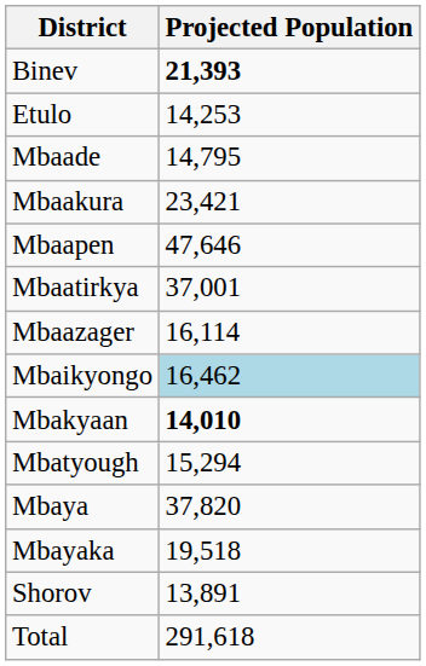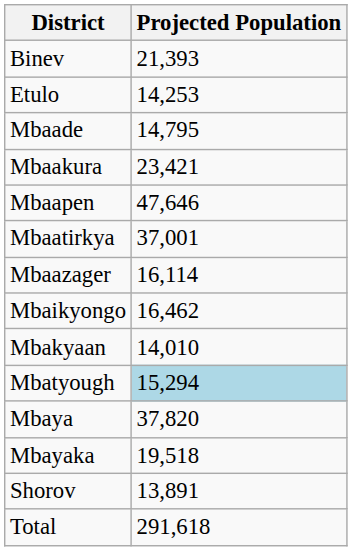Binev | Projected Population: bold -> normal
Mbaikyongo | Projected Population: lightblue background -> no background
Mbakyaan | Projected Population: bold -> normal
Mbatyough | Projected Population: no background -> lightblue background
